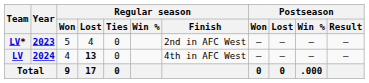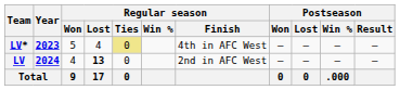LV* | Regular season / Ties: no background -> khaki background
LV* | Regular season / Finish: 2nd in AFC West -> 4th in AFC West
LV | Regular season / Finish: 4th in AFC West -> 2nd in AFC West
